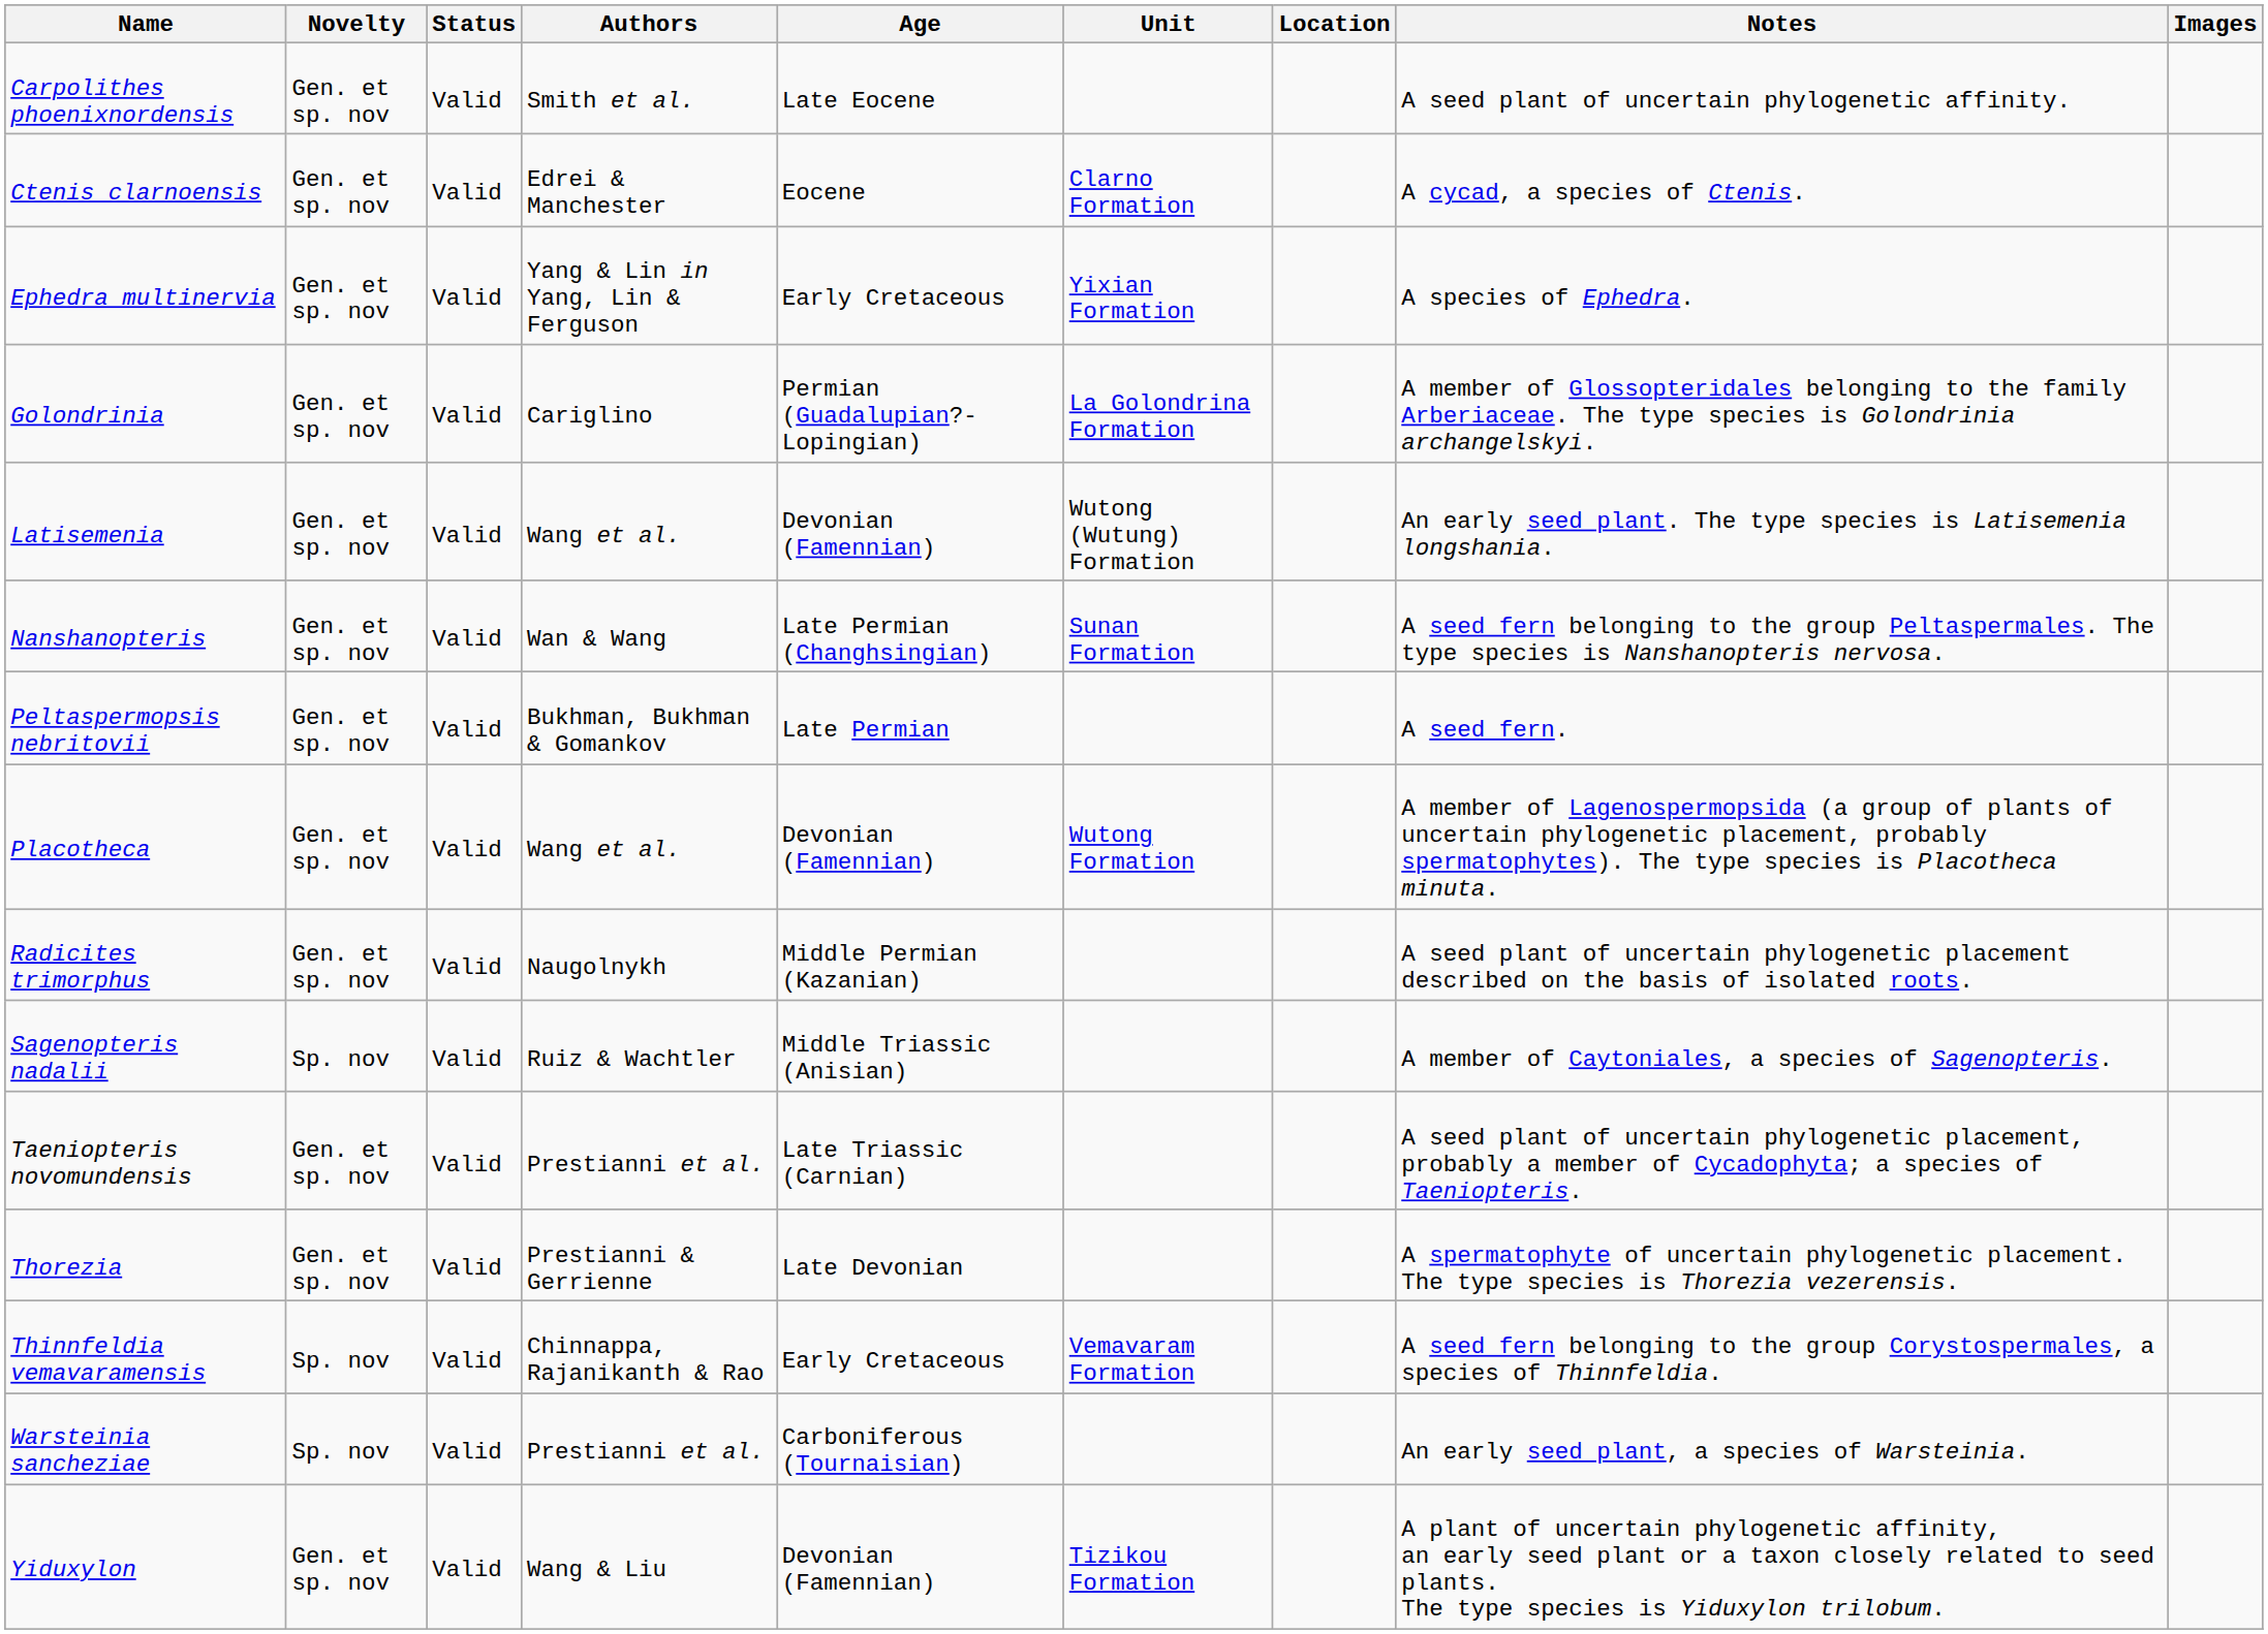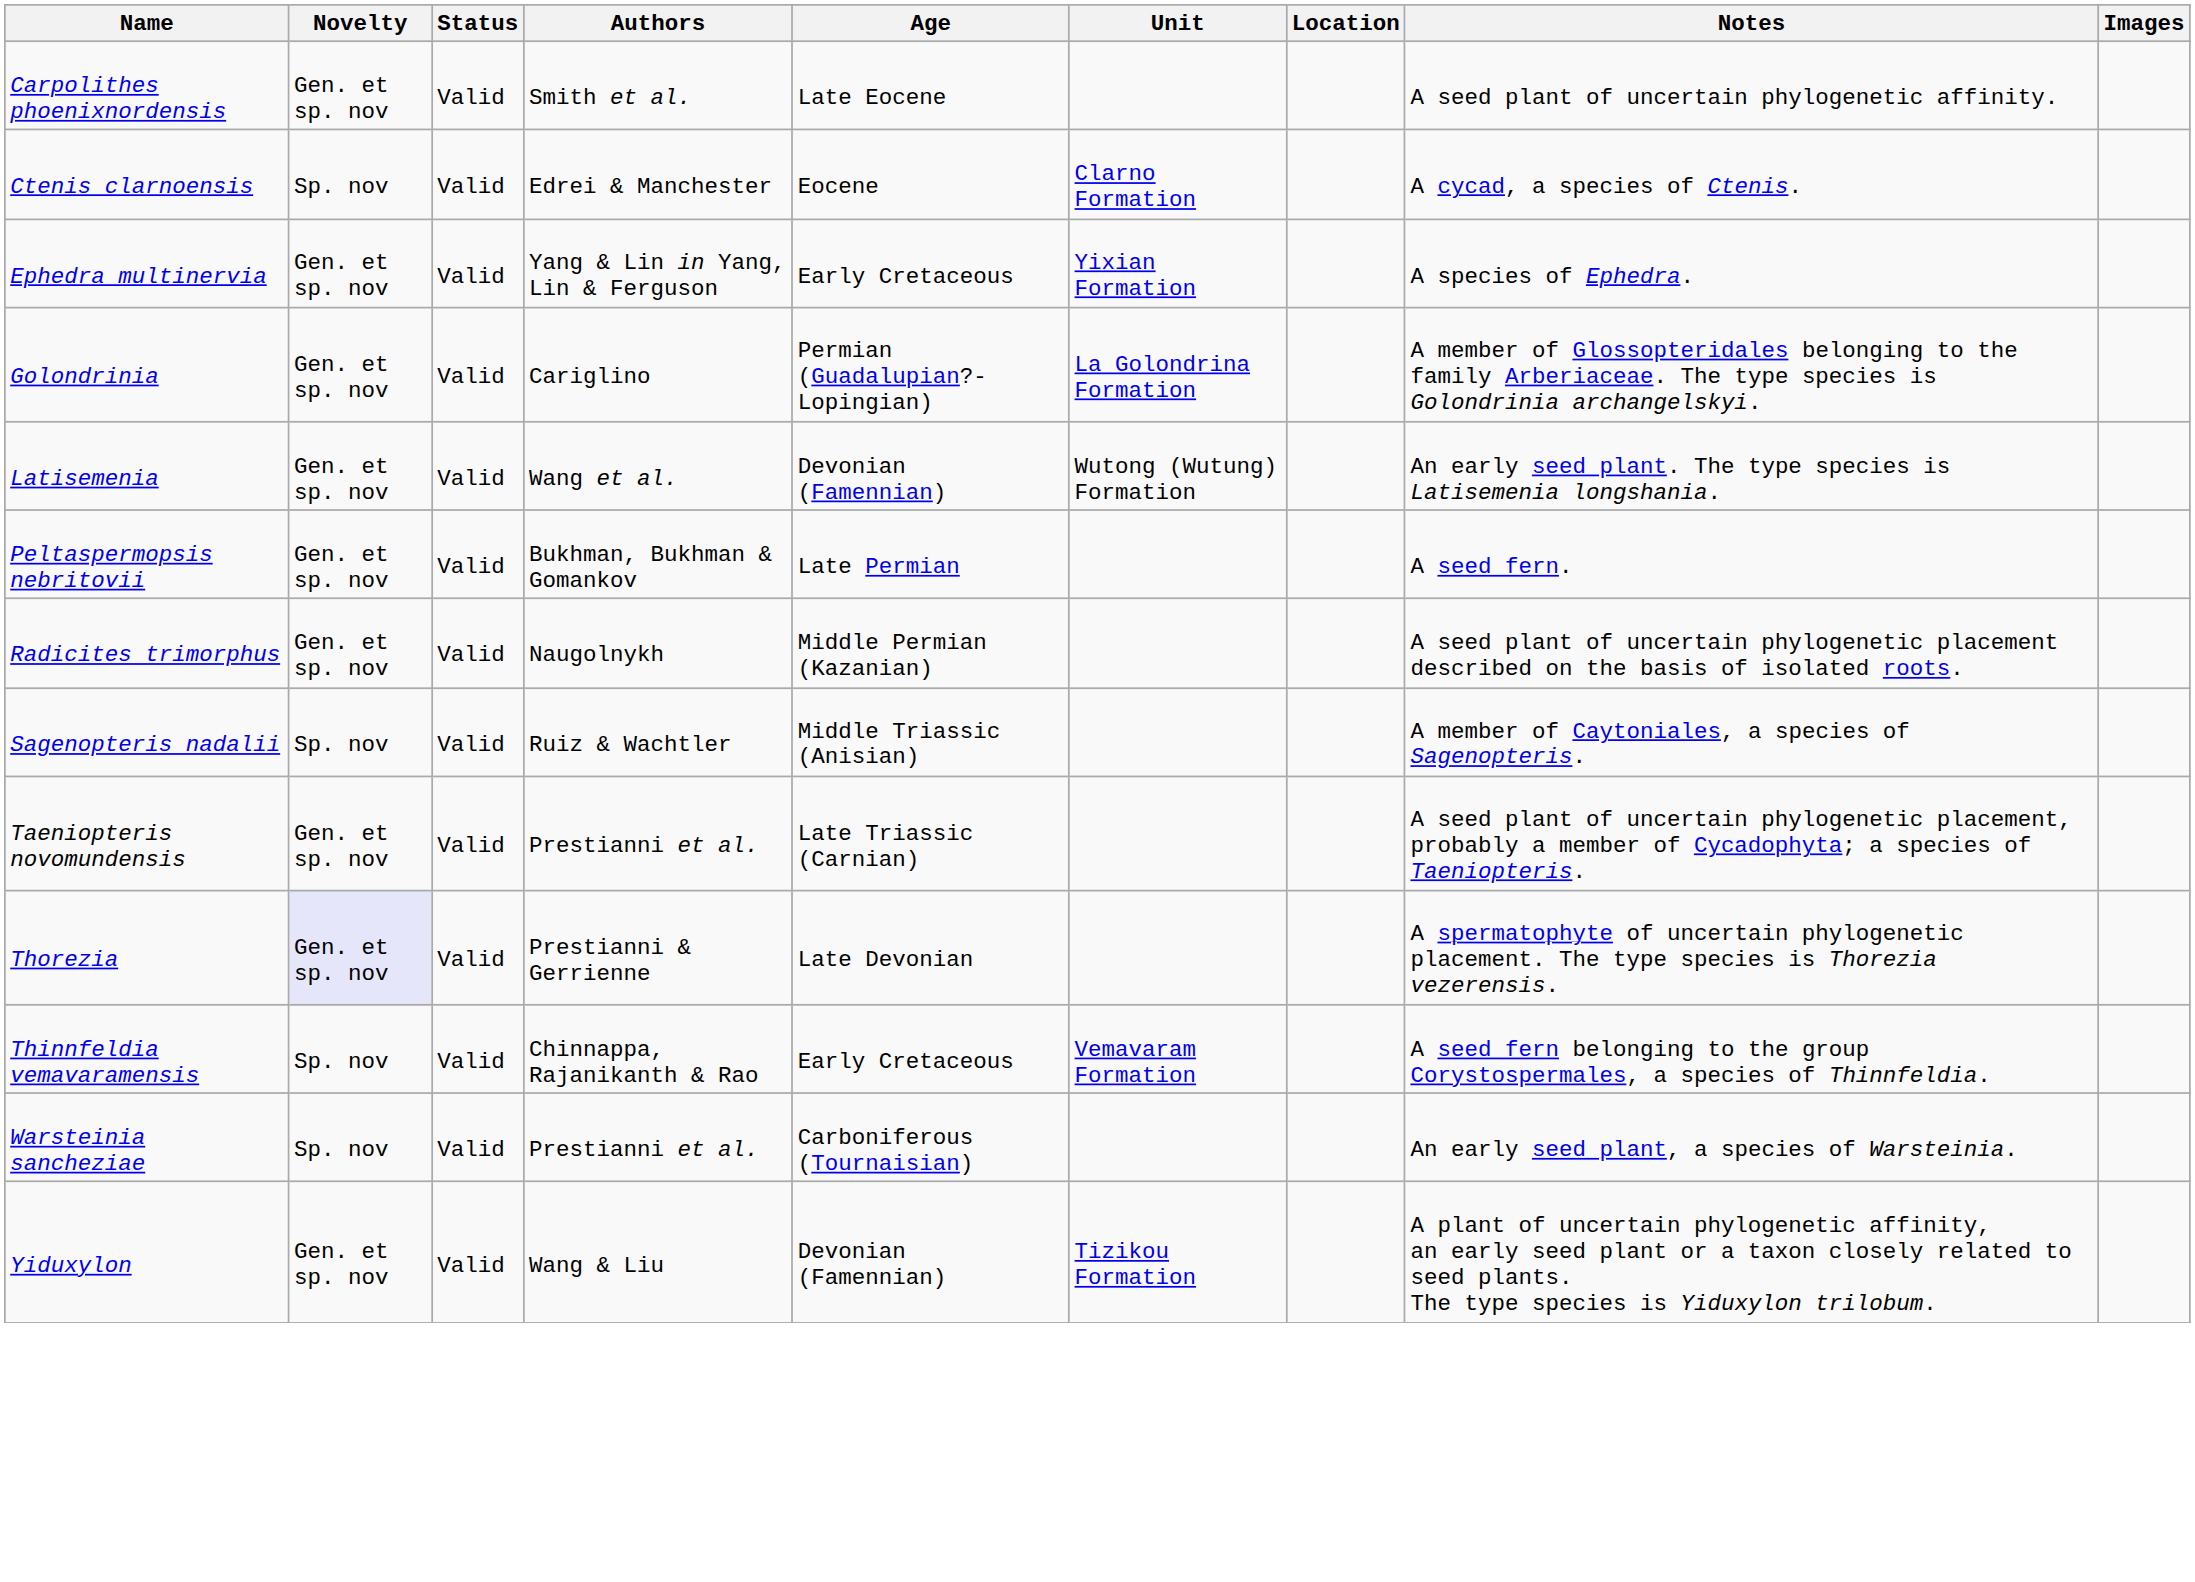Ctenis clarnoensis | Novelty: Gen. et sp. nov -> Sp. nov
- row: Nanshanopteris | Gen. et sp. nov | Valid | Wan & Wang | Late Permian (Changhsingian) | Sunan Formation | A seed fern belonging to the group Peltaspermales. The type species is Nanshanopteris nervosa.
- row: Placotheca | Gen. et sp. nov | Valid | Wang et al. | Devonian (Famennian) | Wutong Formation | A member of Lagenospermopsida (a group of plants of uncertain phylogenetic placement, probably spermatophytes). The type species is Placotheca minuta.
Thorezia | Novelty: no background -> lavender background
